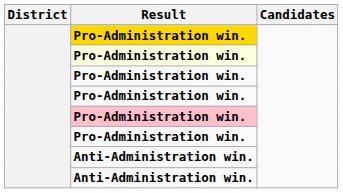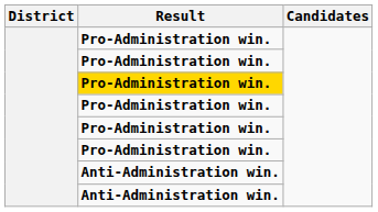row 2 | Result: gold background -> no background
row 3 | Result: lightyellow background -> no background
row 4 | Result: no background -> gold background
row 6 | Result: pink background -> no background
